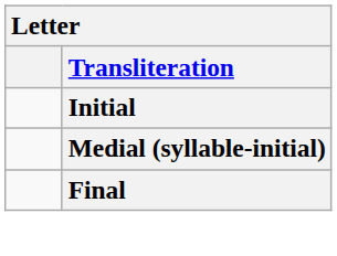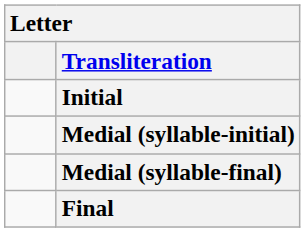+ row: Medial (syllable-final)
